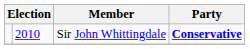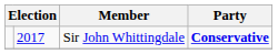Sir John Whittingdale | column 2: 2010 -> 2017
